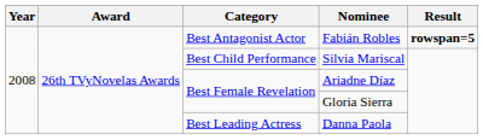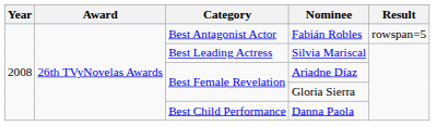Fabián Robles | Result: bold -> normal
Silvia Mariscal | Category: Best Child Performance -> Best Leading Actress
Danna Paola | Category: Best Leading Actress -> Best Child Performance
